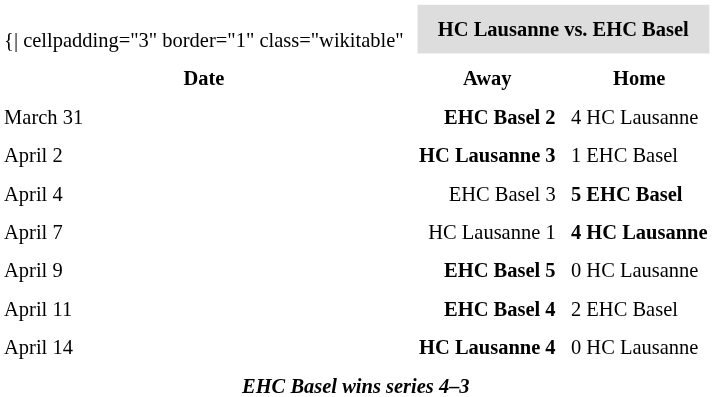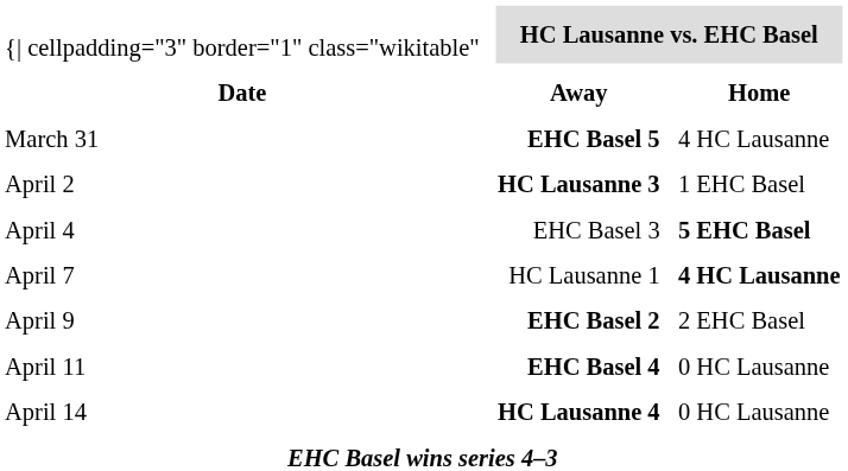March 31 | column 2: EHC Basel 2 -> EHC Basel 5
April 9 | column 2: EHC Basel 5 -> EHC Basel 2
April 9 | column 3: 0 HC Lausanne -> 2 EHC Basel
April 11 | column 3: 2 EHC Basel -> 0 HC Lausanne
